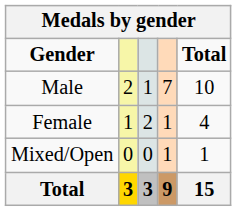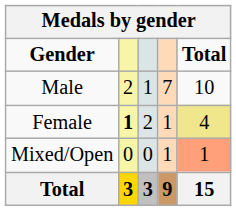Female | column 2: normal -> bold
Female | Total: no background -> khaki background
Mixed/Open | Total: no background -> lightsalmon background
